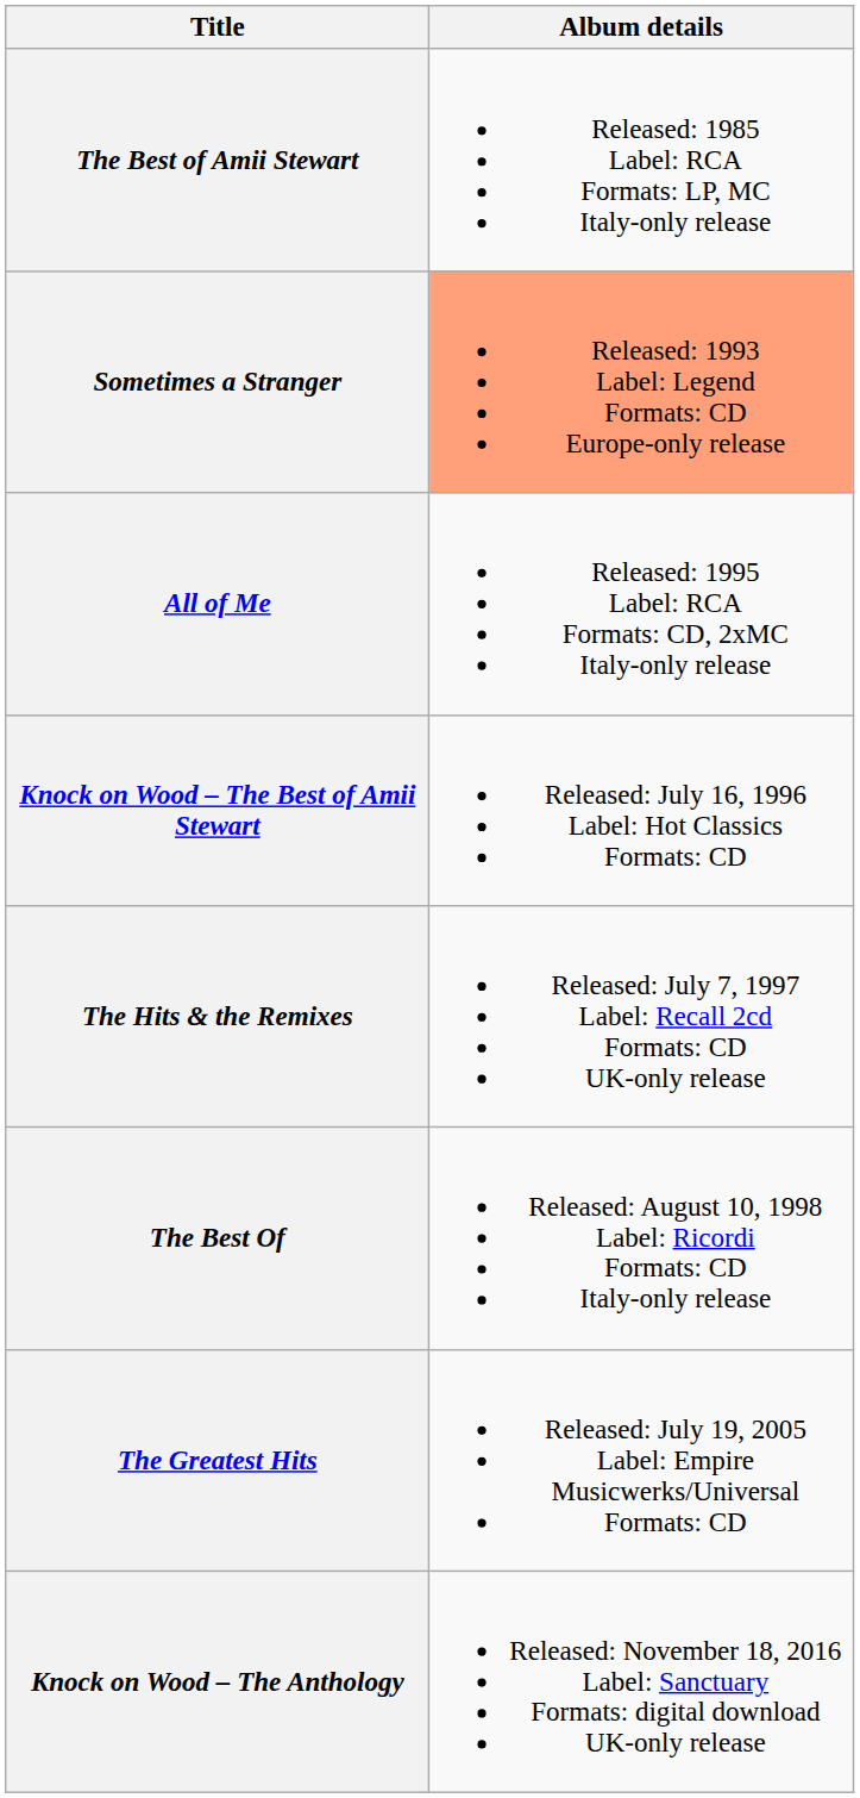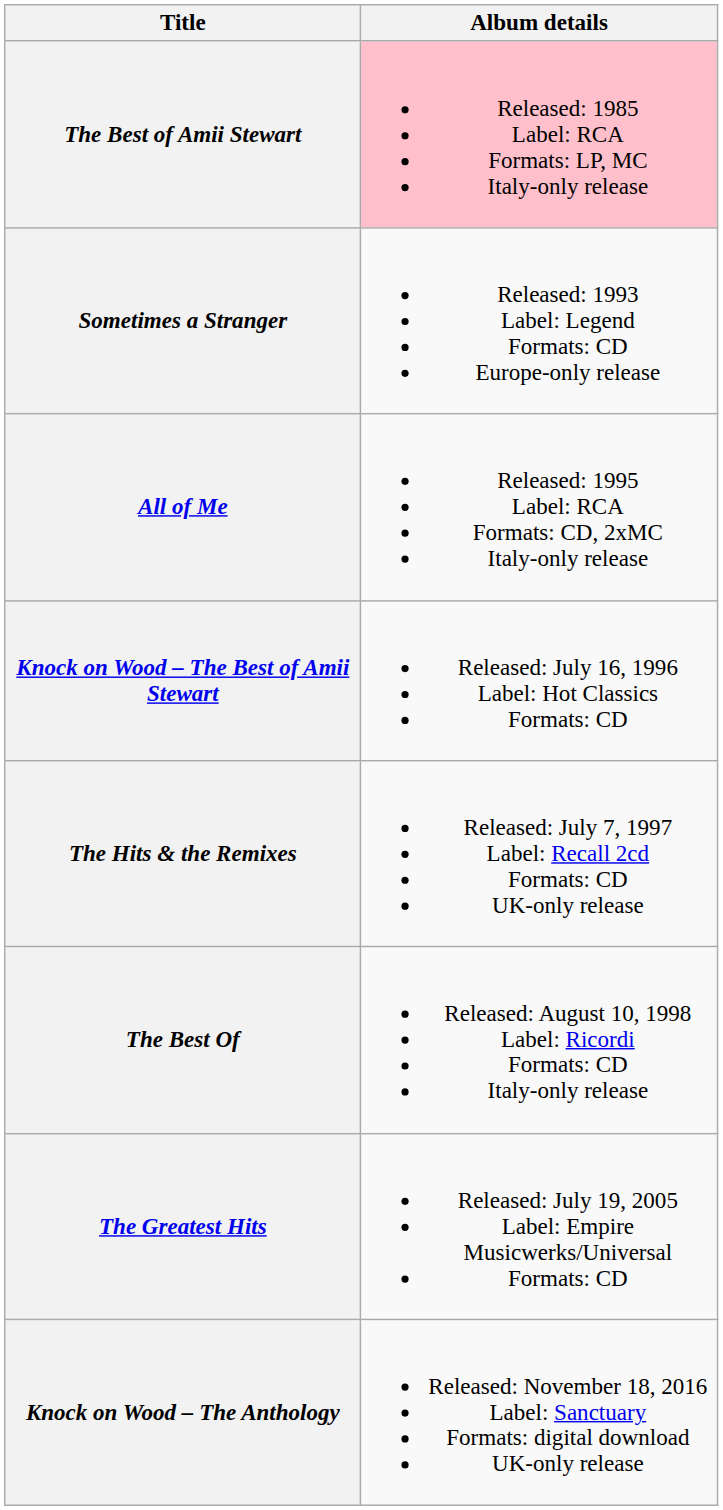The Best of Amii Stewart | Album details: no background -> pink background
Sometimes a Stranger | Album details: lightsalmon background -> no background
